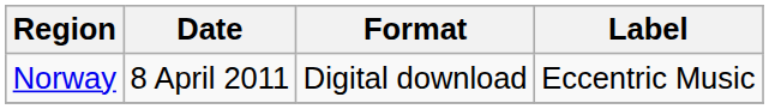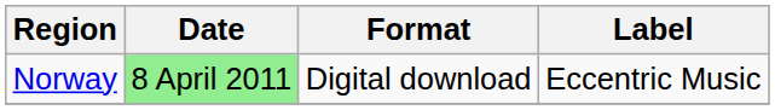Norway | Date: no background -> lightgreen background
